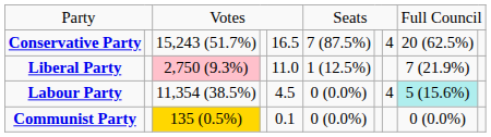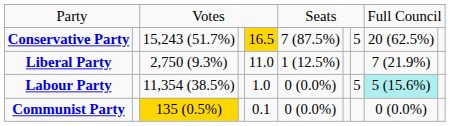Conservative Party | column 5: no background -> gold background
Conservative Party | column 8: 4 -> 5
Liberal Party | column 3: pink background -> no background
Labour Party | column 5: 4.5 -> 1.0
Labour Party | column 8: 4 -> 5
